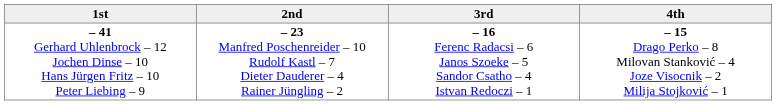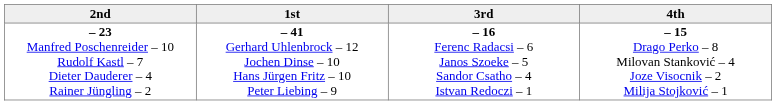columns swapped: 1st <-> 2nd
